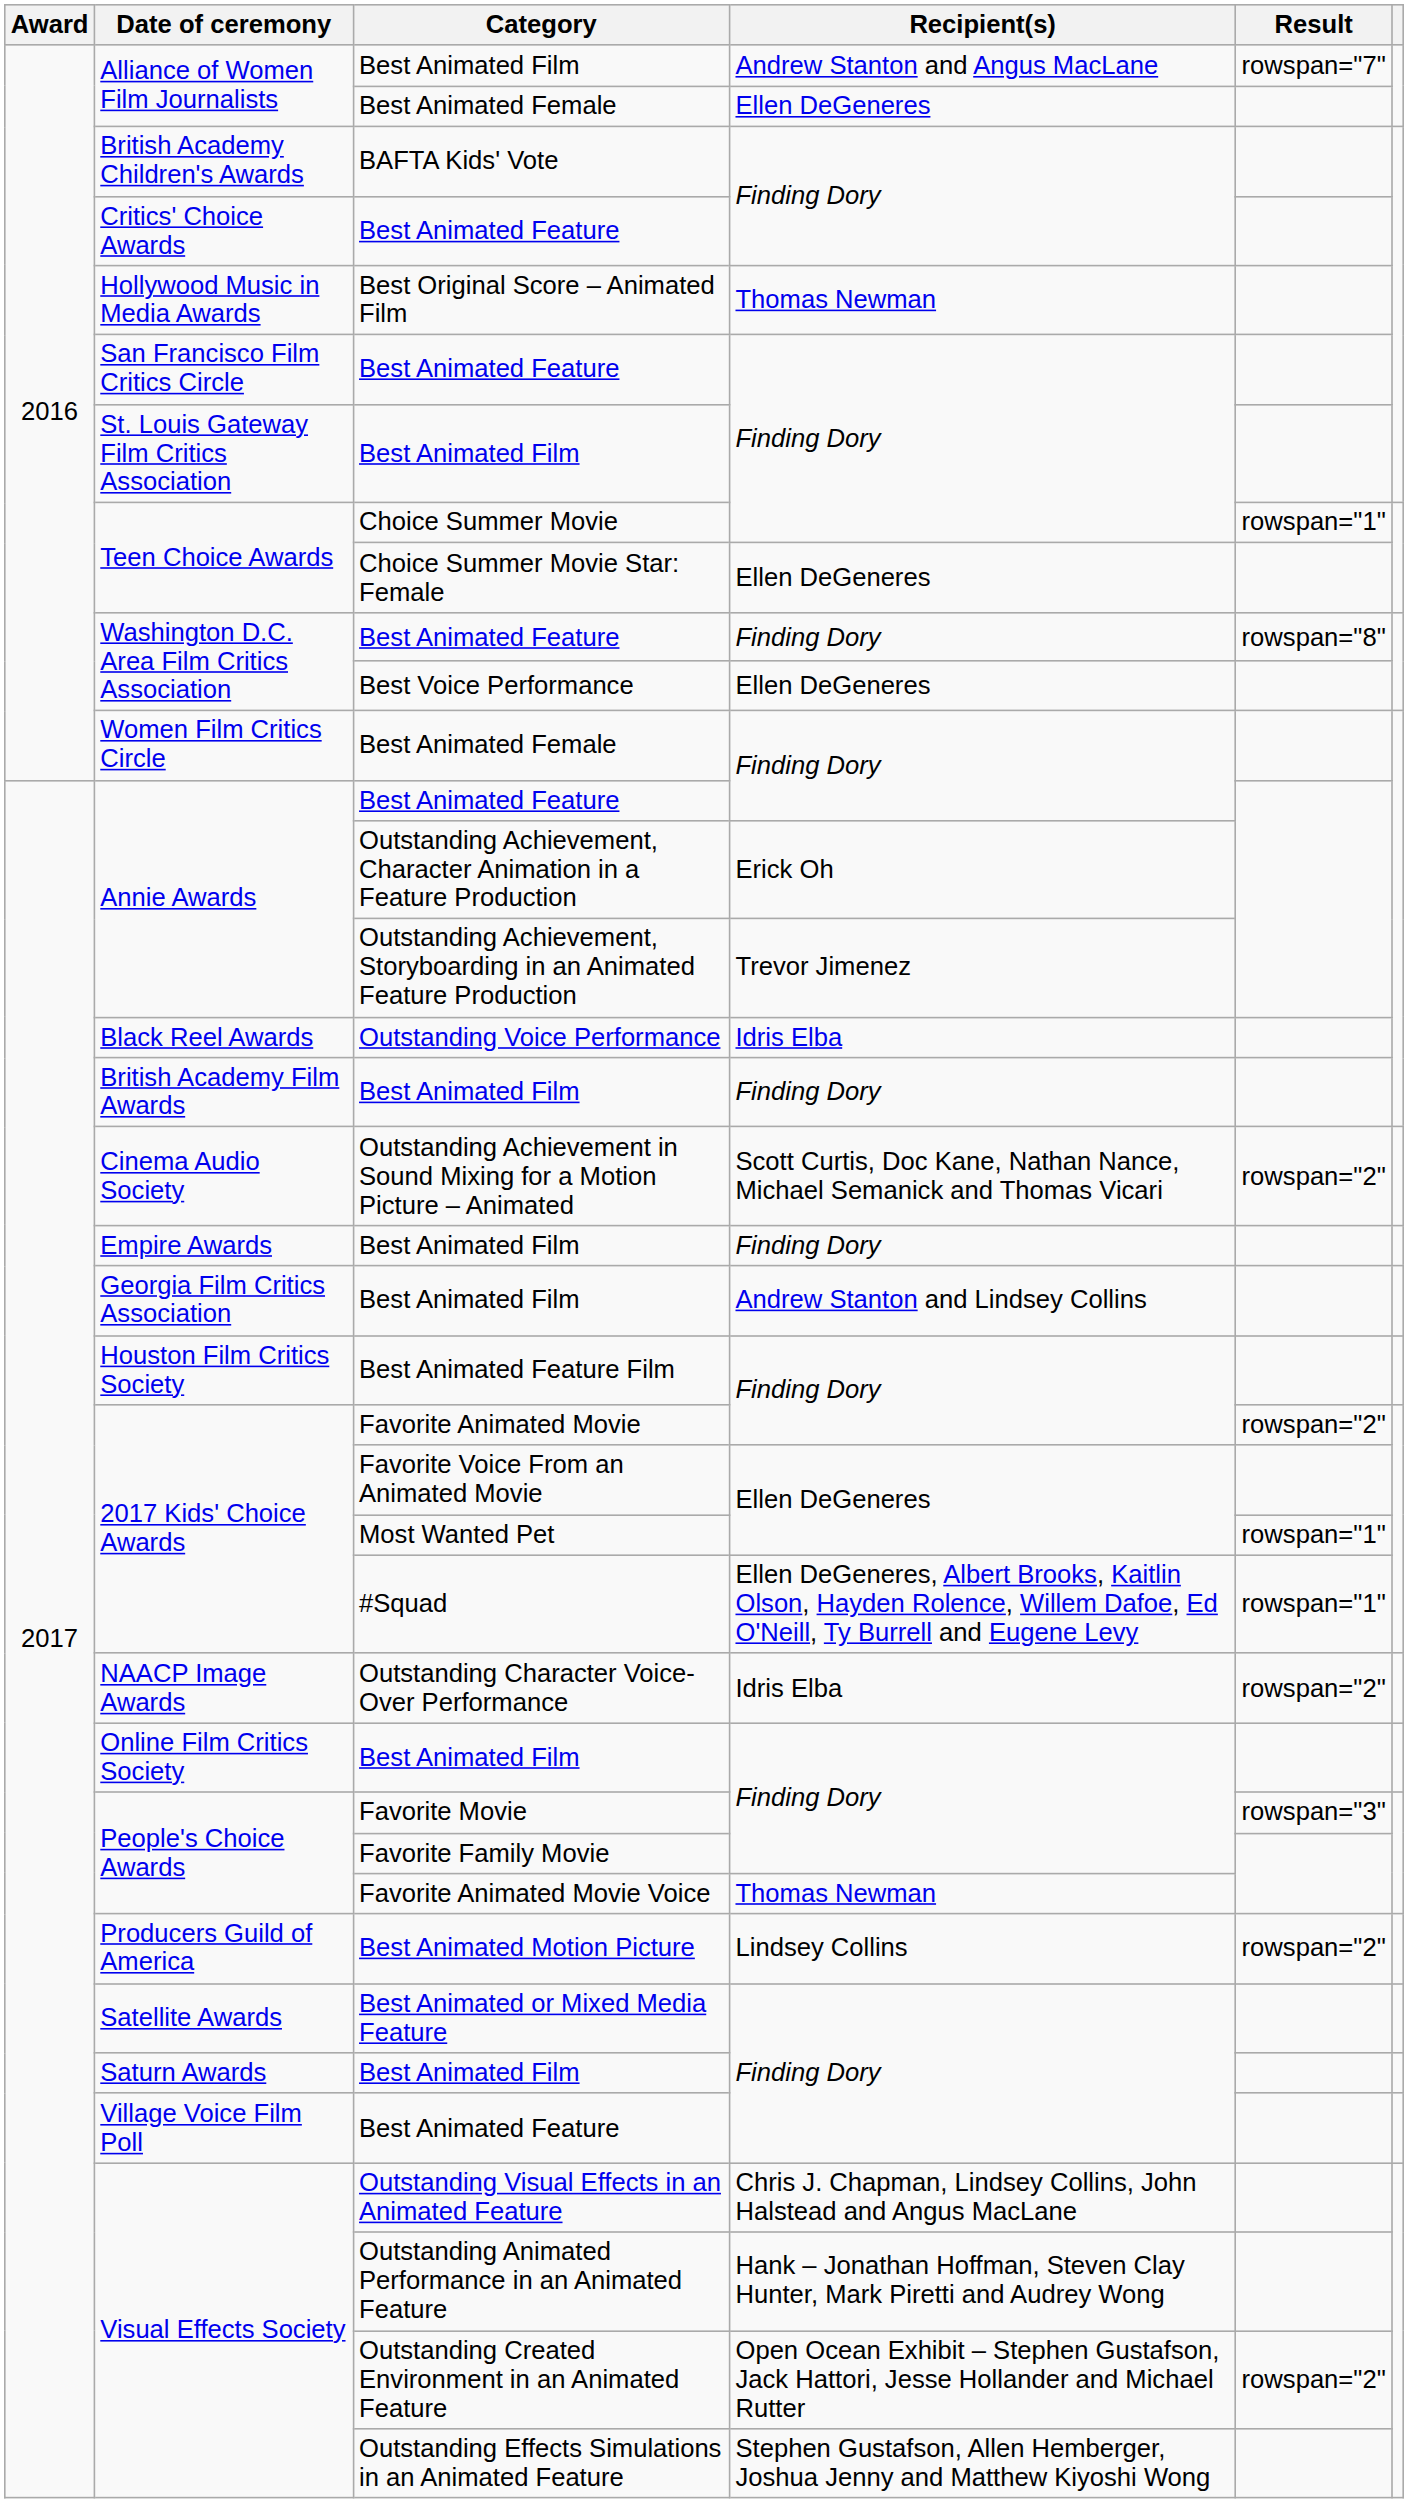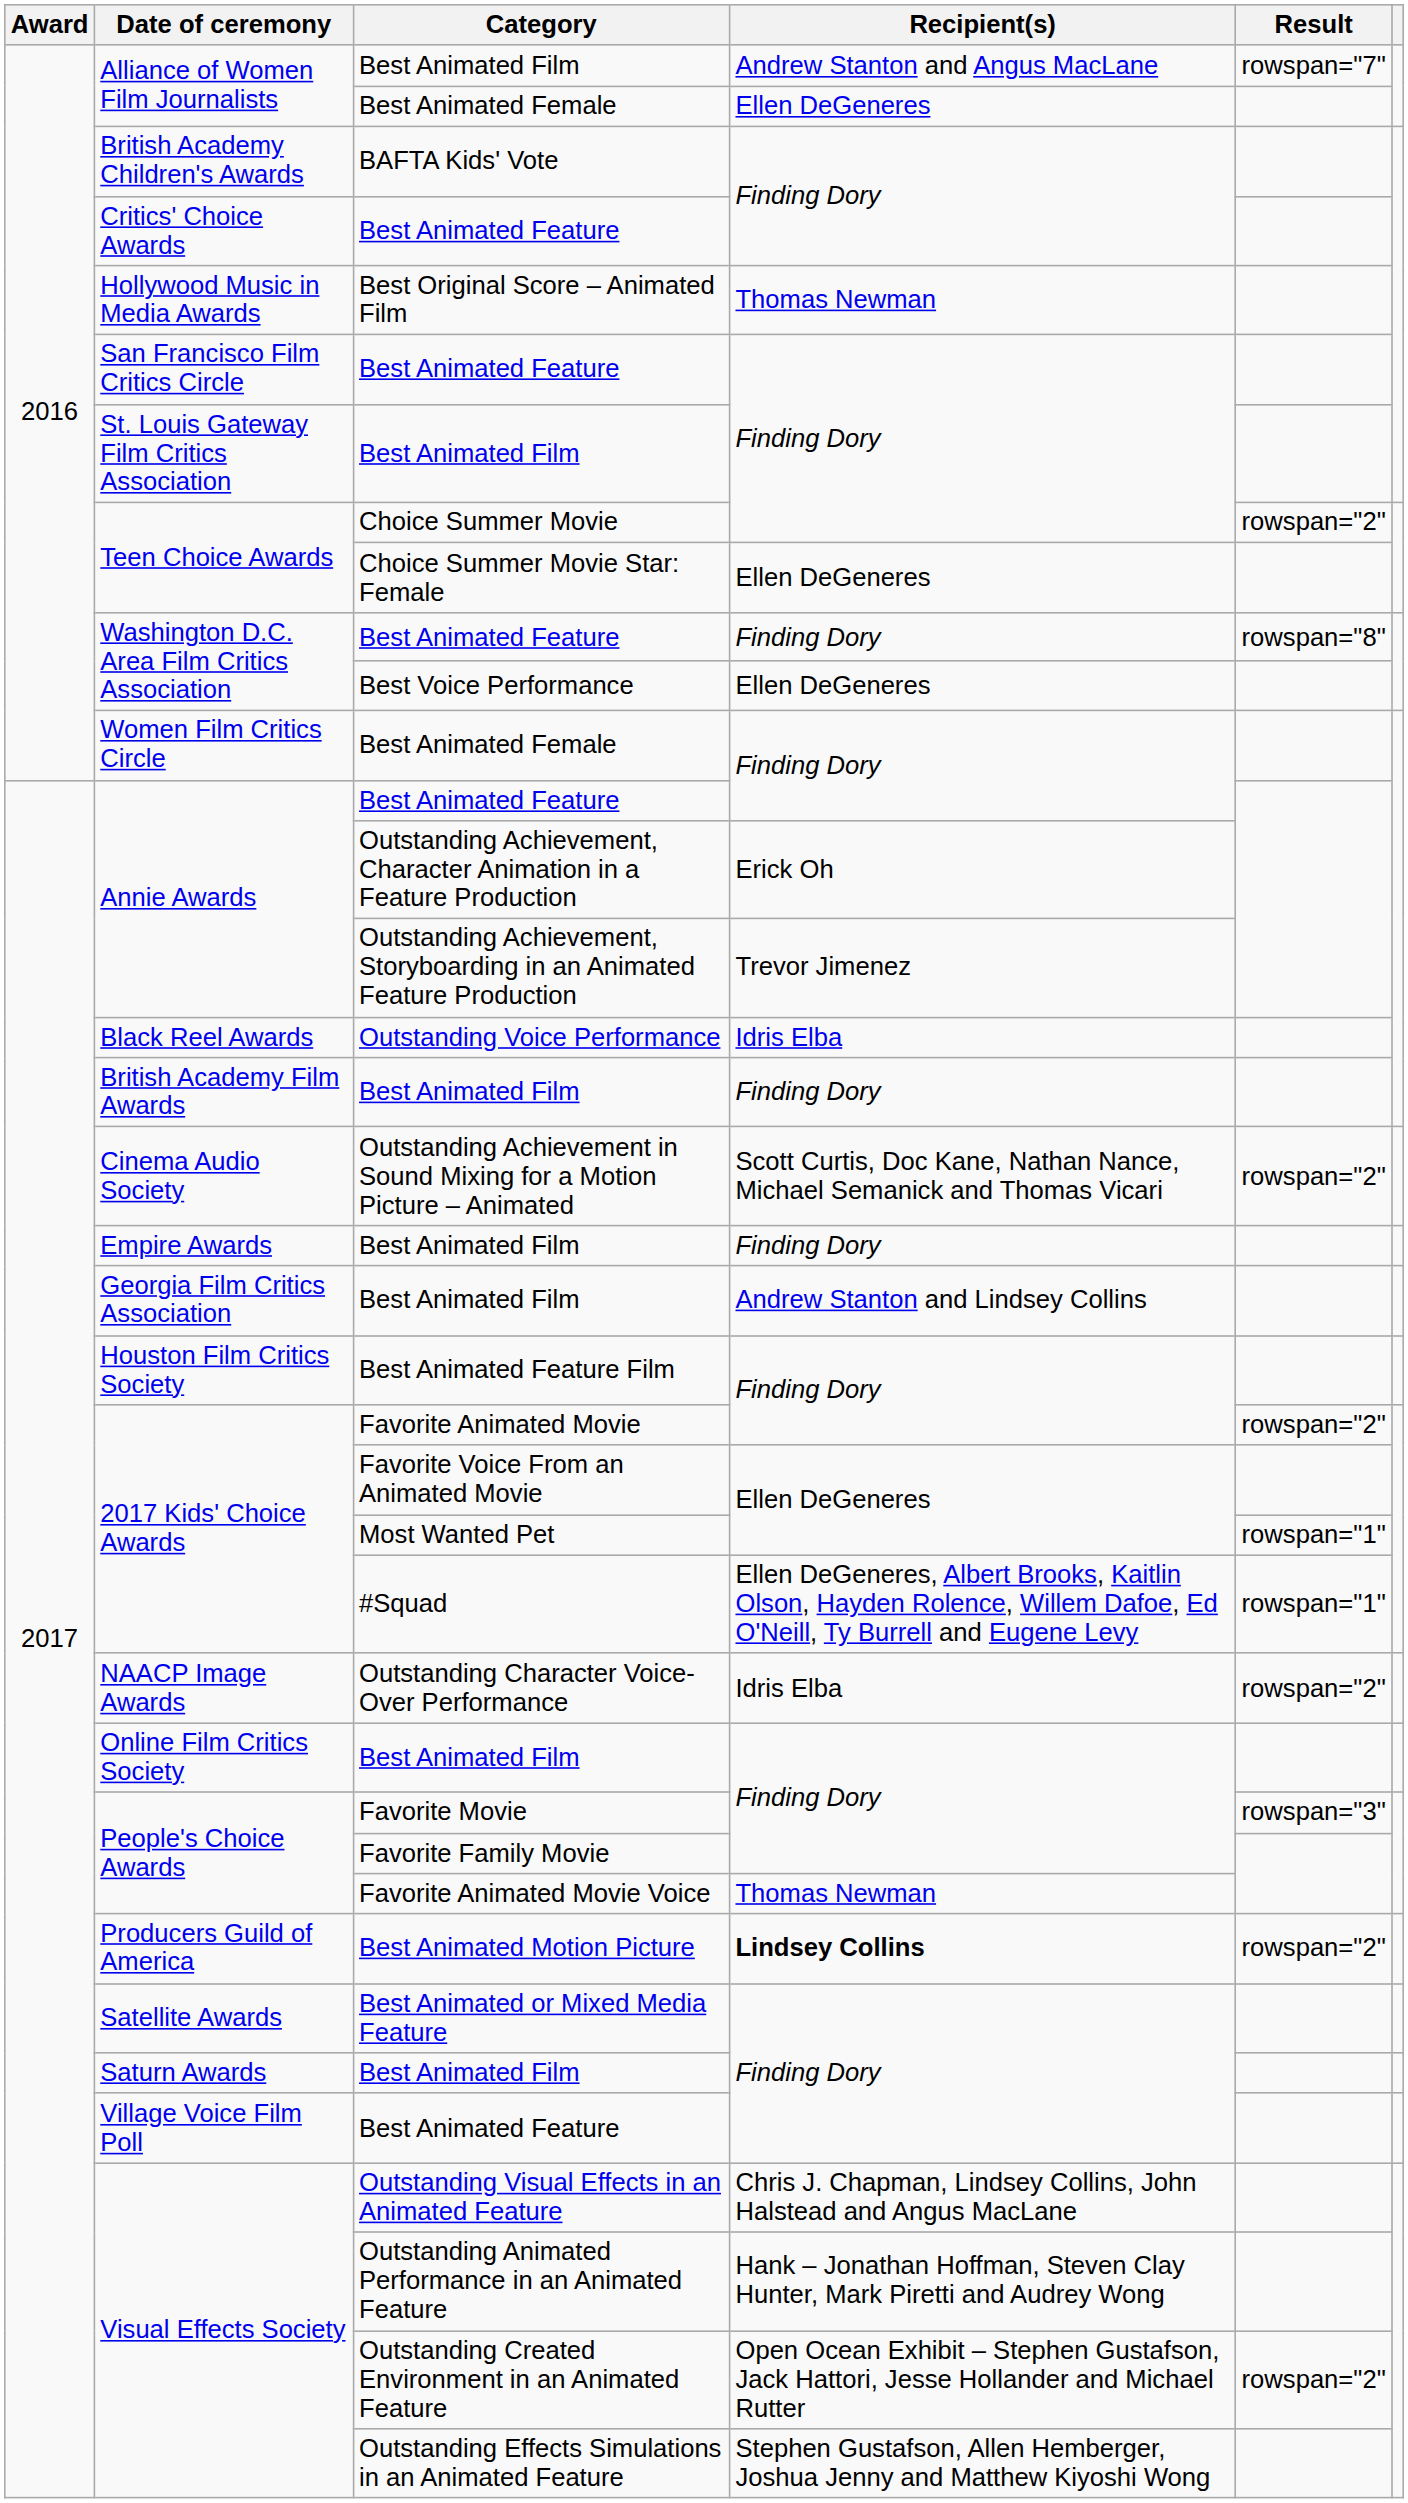Choice Summer Movie | Result: rowspan="1" -> rowspan="2"
Best Animated Motion Picture | Recipient(s): normal -> bold
